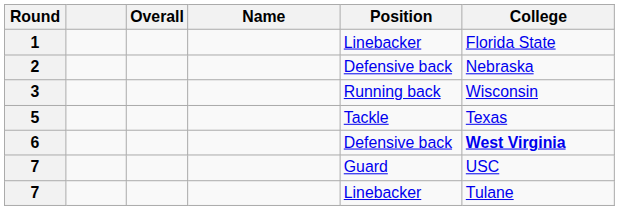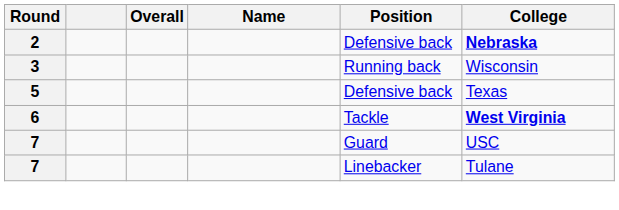- row: 1 | Linebacker | Florida State
2 | College: normal -> bold
5 | Position: Tackle -> Defensive back
6 | Position: Defensive back -> Tackle
